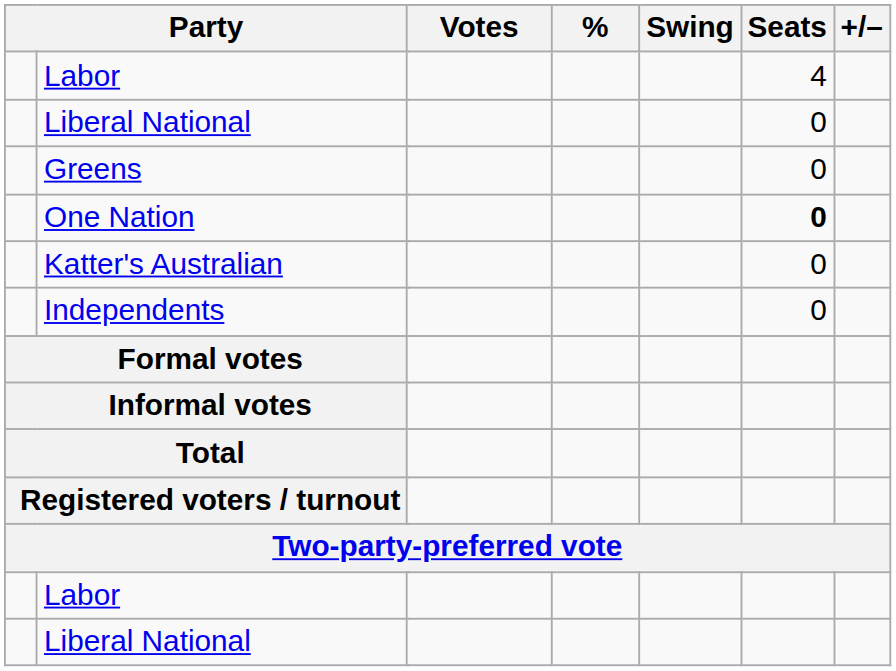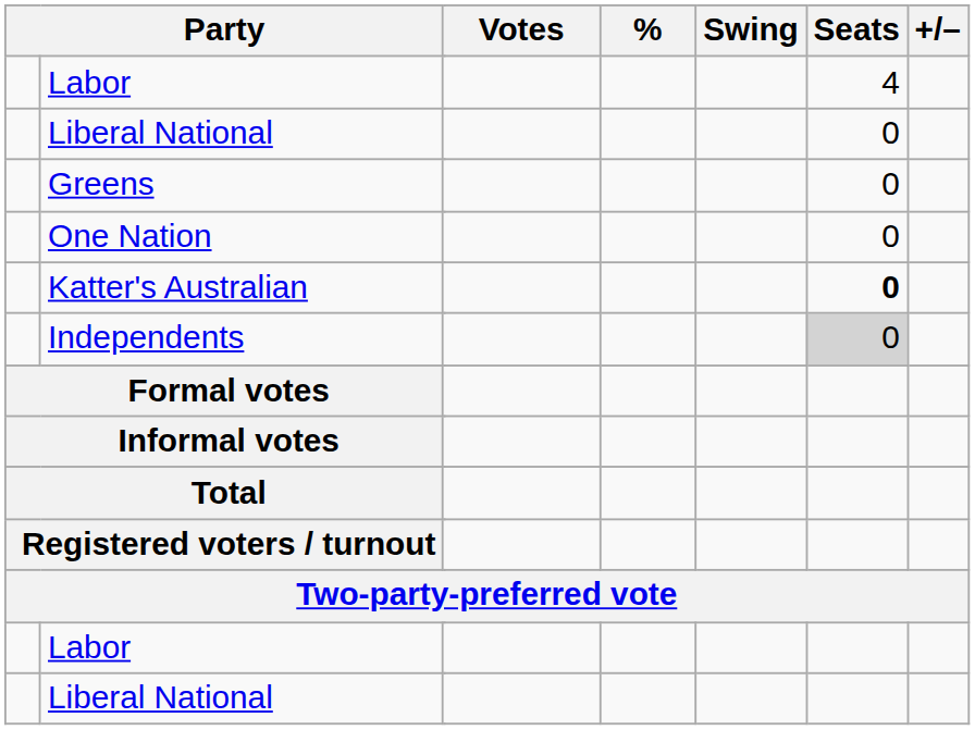One Nation | Seats: bold -> normal
Katter's Australian | Seats: normal -> bold
Independents | Seats: no background -> lightgrey background
